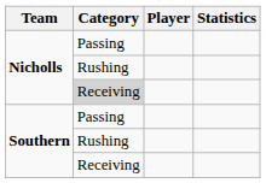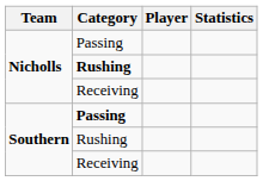Nicholls / Rushing | Category: normal -> bold
Nicholls / Receiving | Category: lightgrey background -> no background
Southern / Passing | Category: normal -> bold
